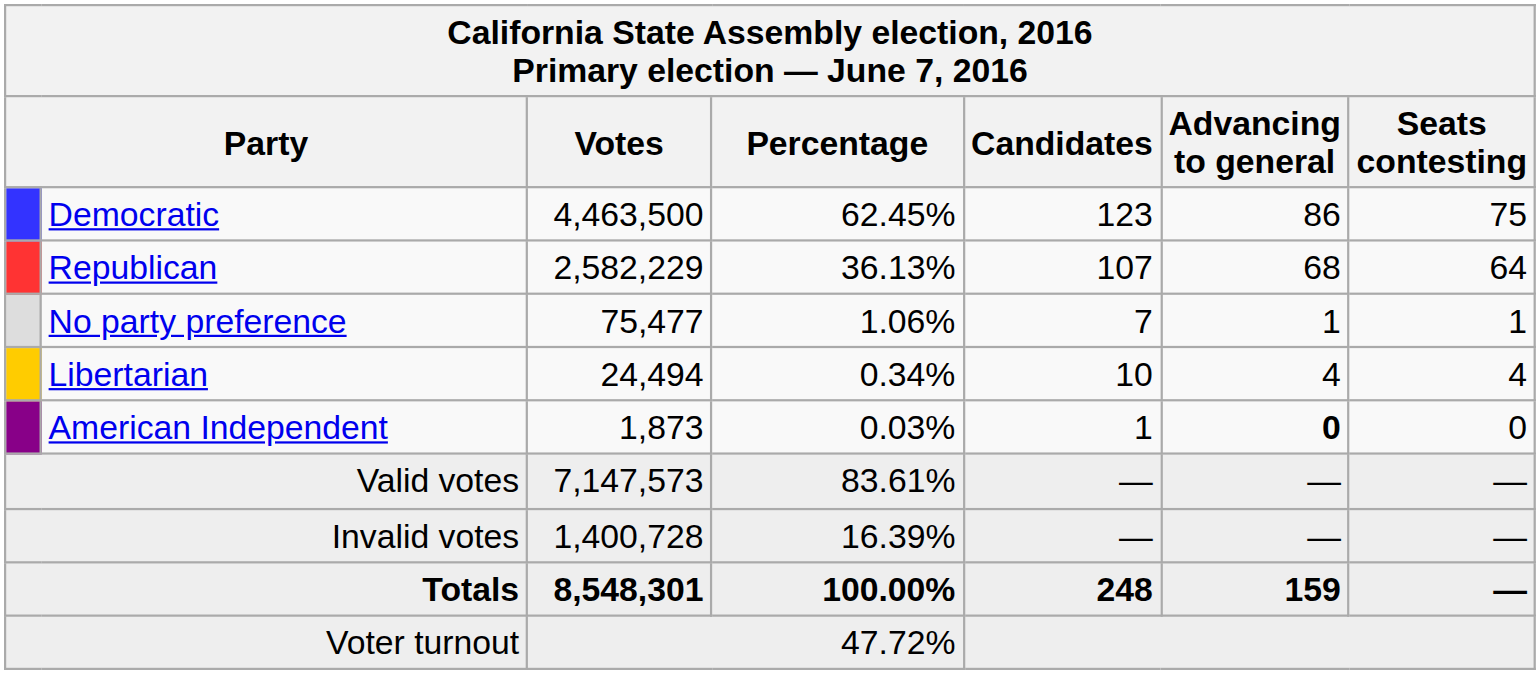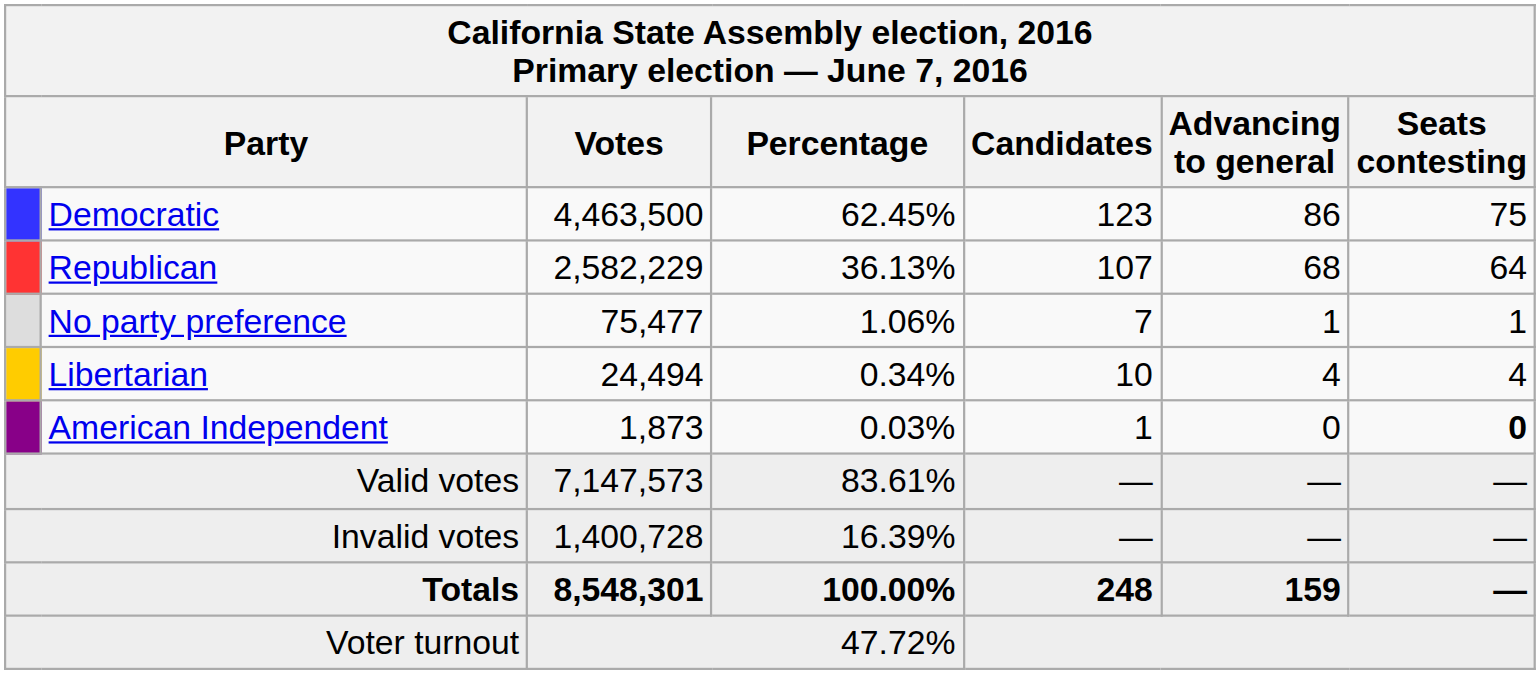American Independent | Advancing to general: bold -> normal
American Independent | Seats contesting: normal -> bold
